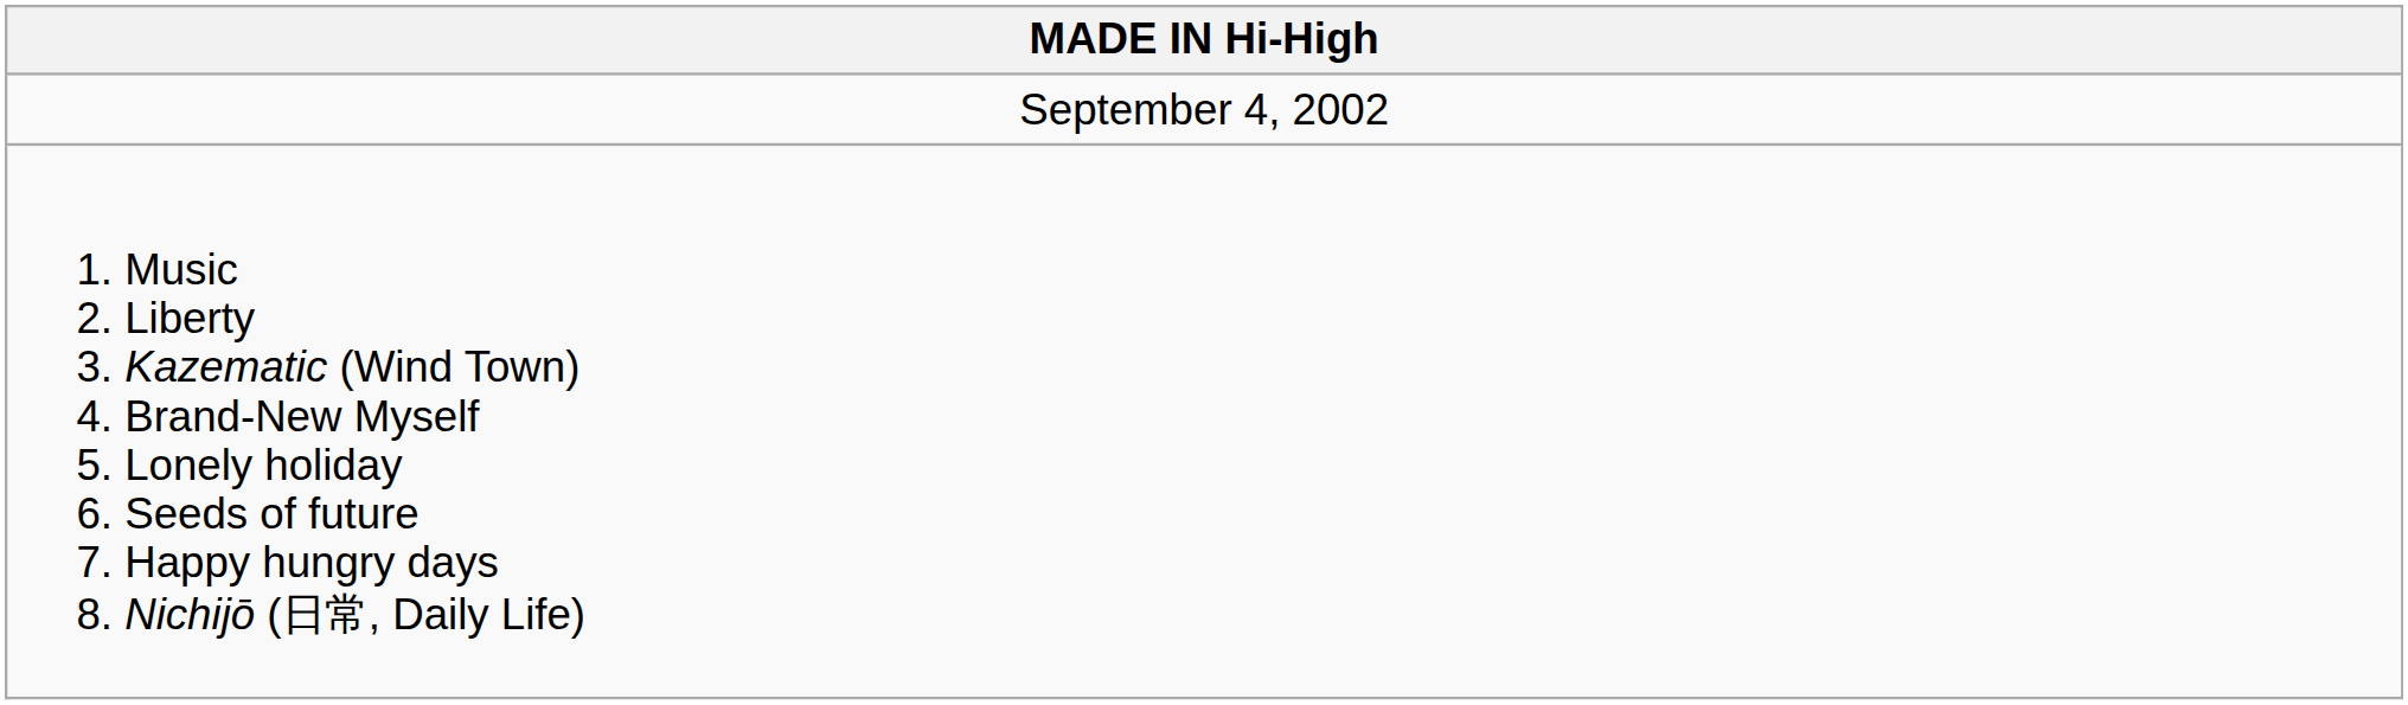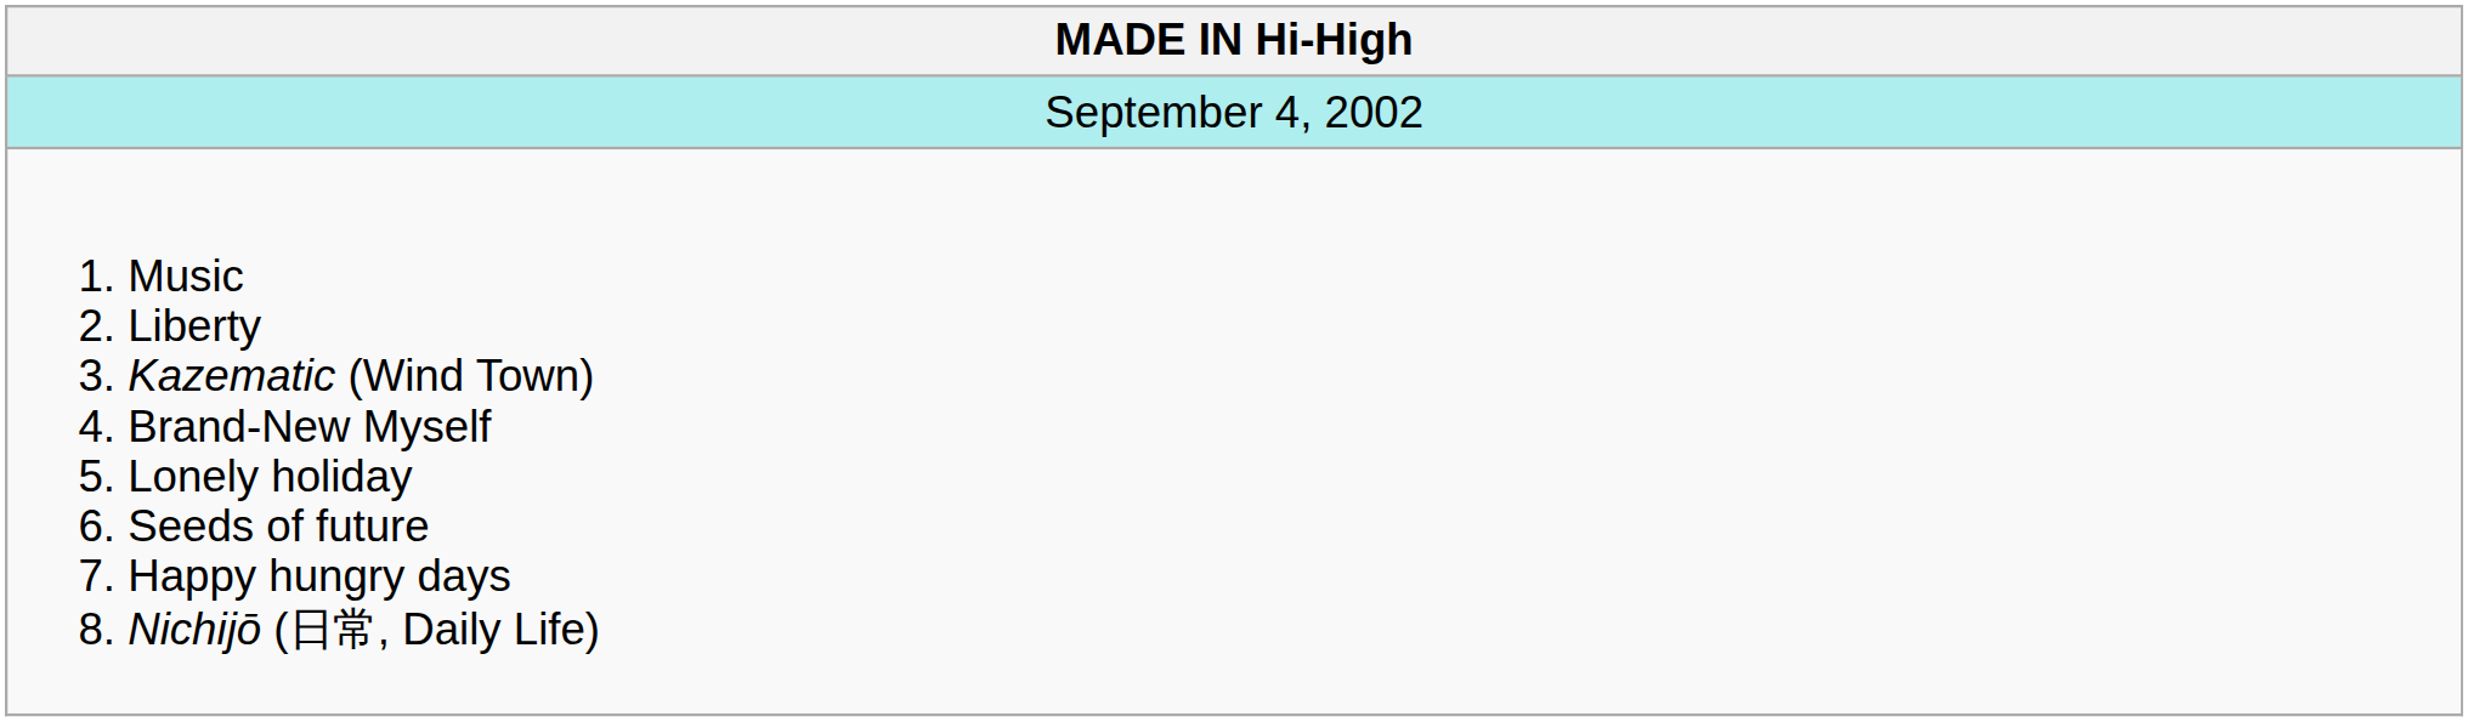row 2 | column 1: no background -> paleturquoise background
